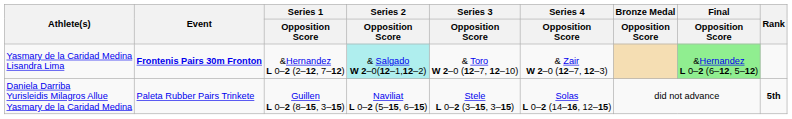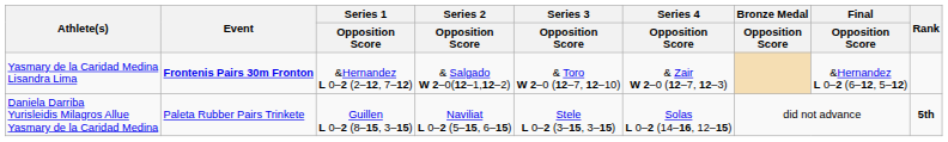Yasmary de la Caridad Medina Lisandra Lima | Series 2 / Opposition Score: paleturquoise background -> no background
Yasmary de la Caridad Medina Lisandra Lima | Final / Opposition Score: lightgreen background -> no background
